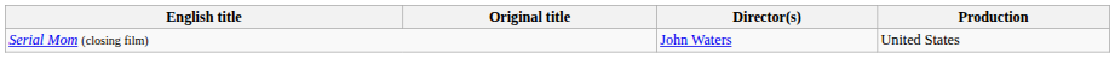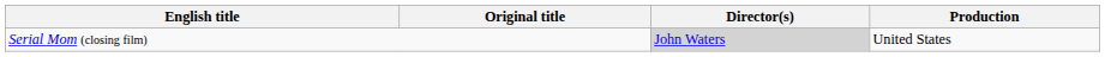Serial Mom (closing film) | Director(s): no background -> lightgrey background
